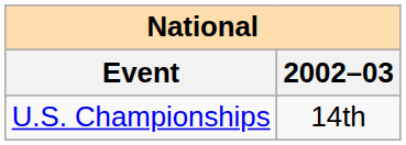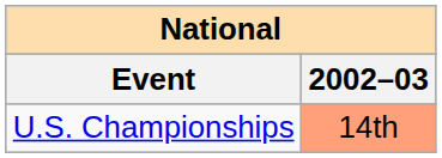U.S. Championships | 2002–03: no background -> lightsalmon background
